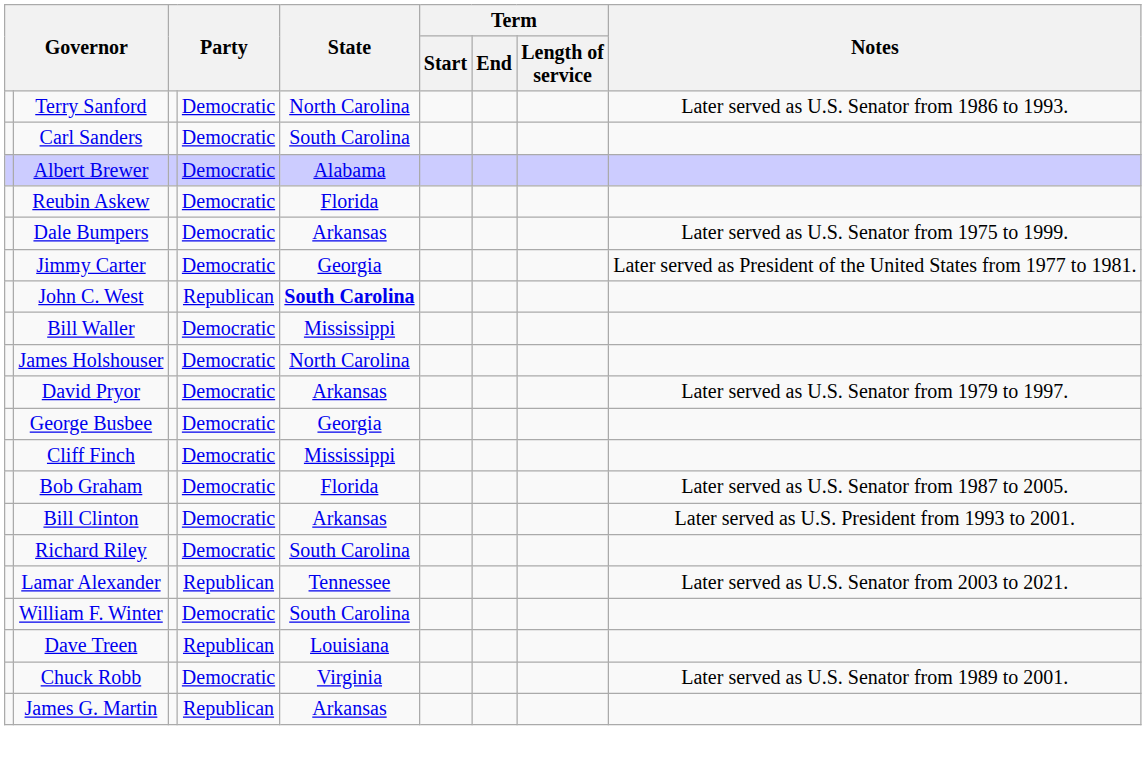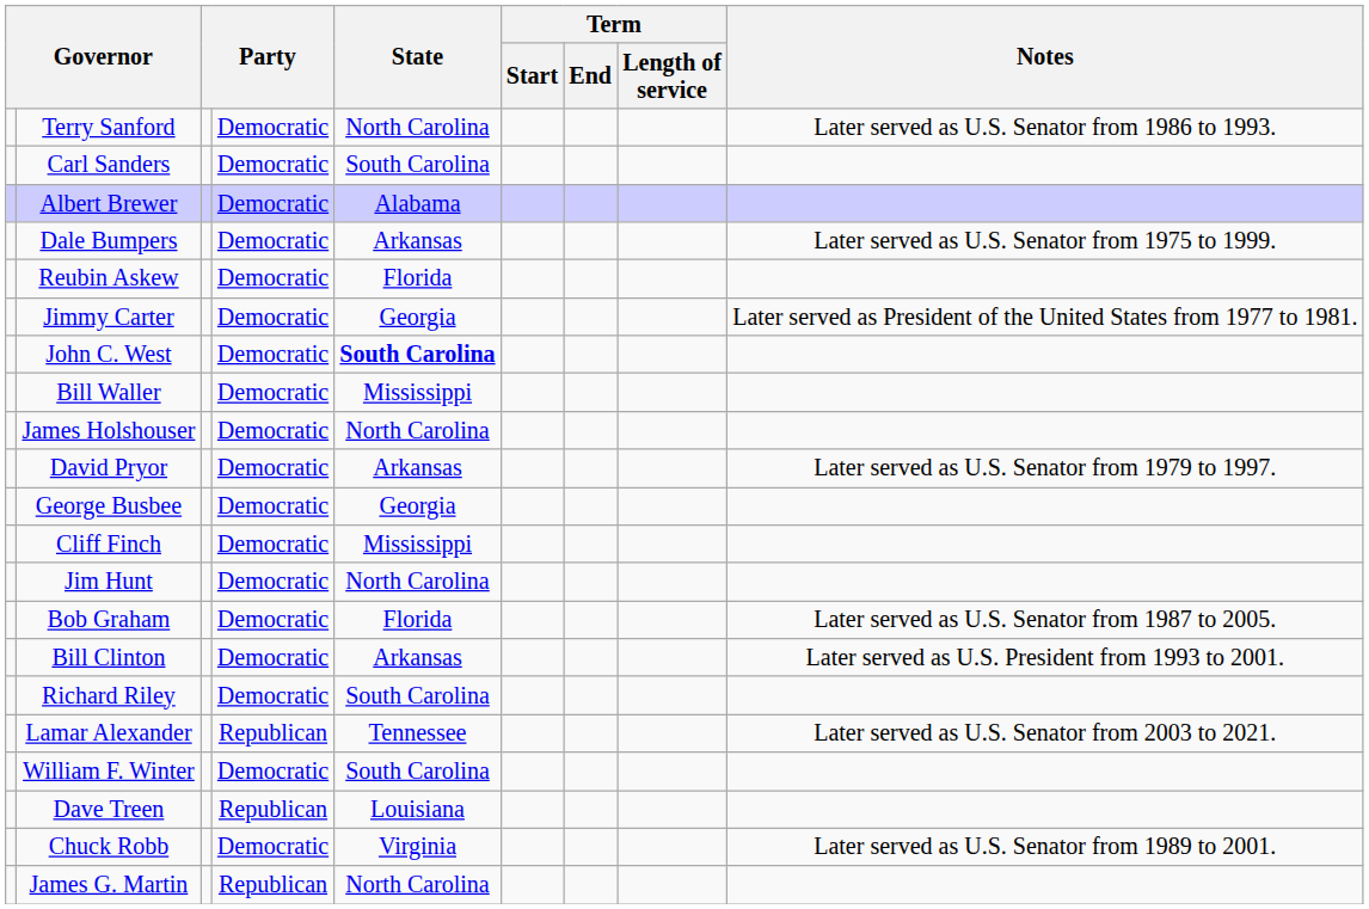rows swapped: Reubin Askew <-> Dale Bumpers
John C. West | column 4: Republican -> Democratic
+ row: Jim Hunt | Democratic | North Carolina
James G. Martin | State: Arkansas -> North Carolina
